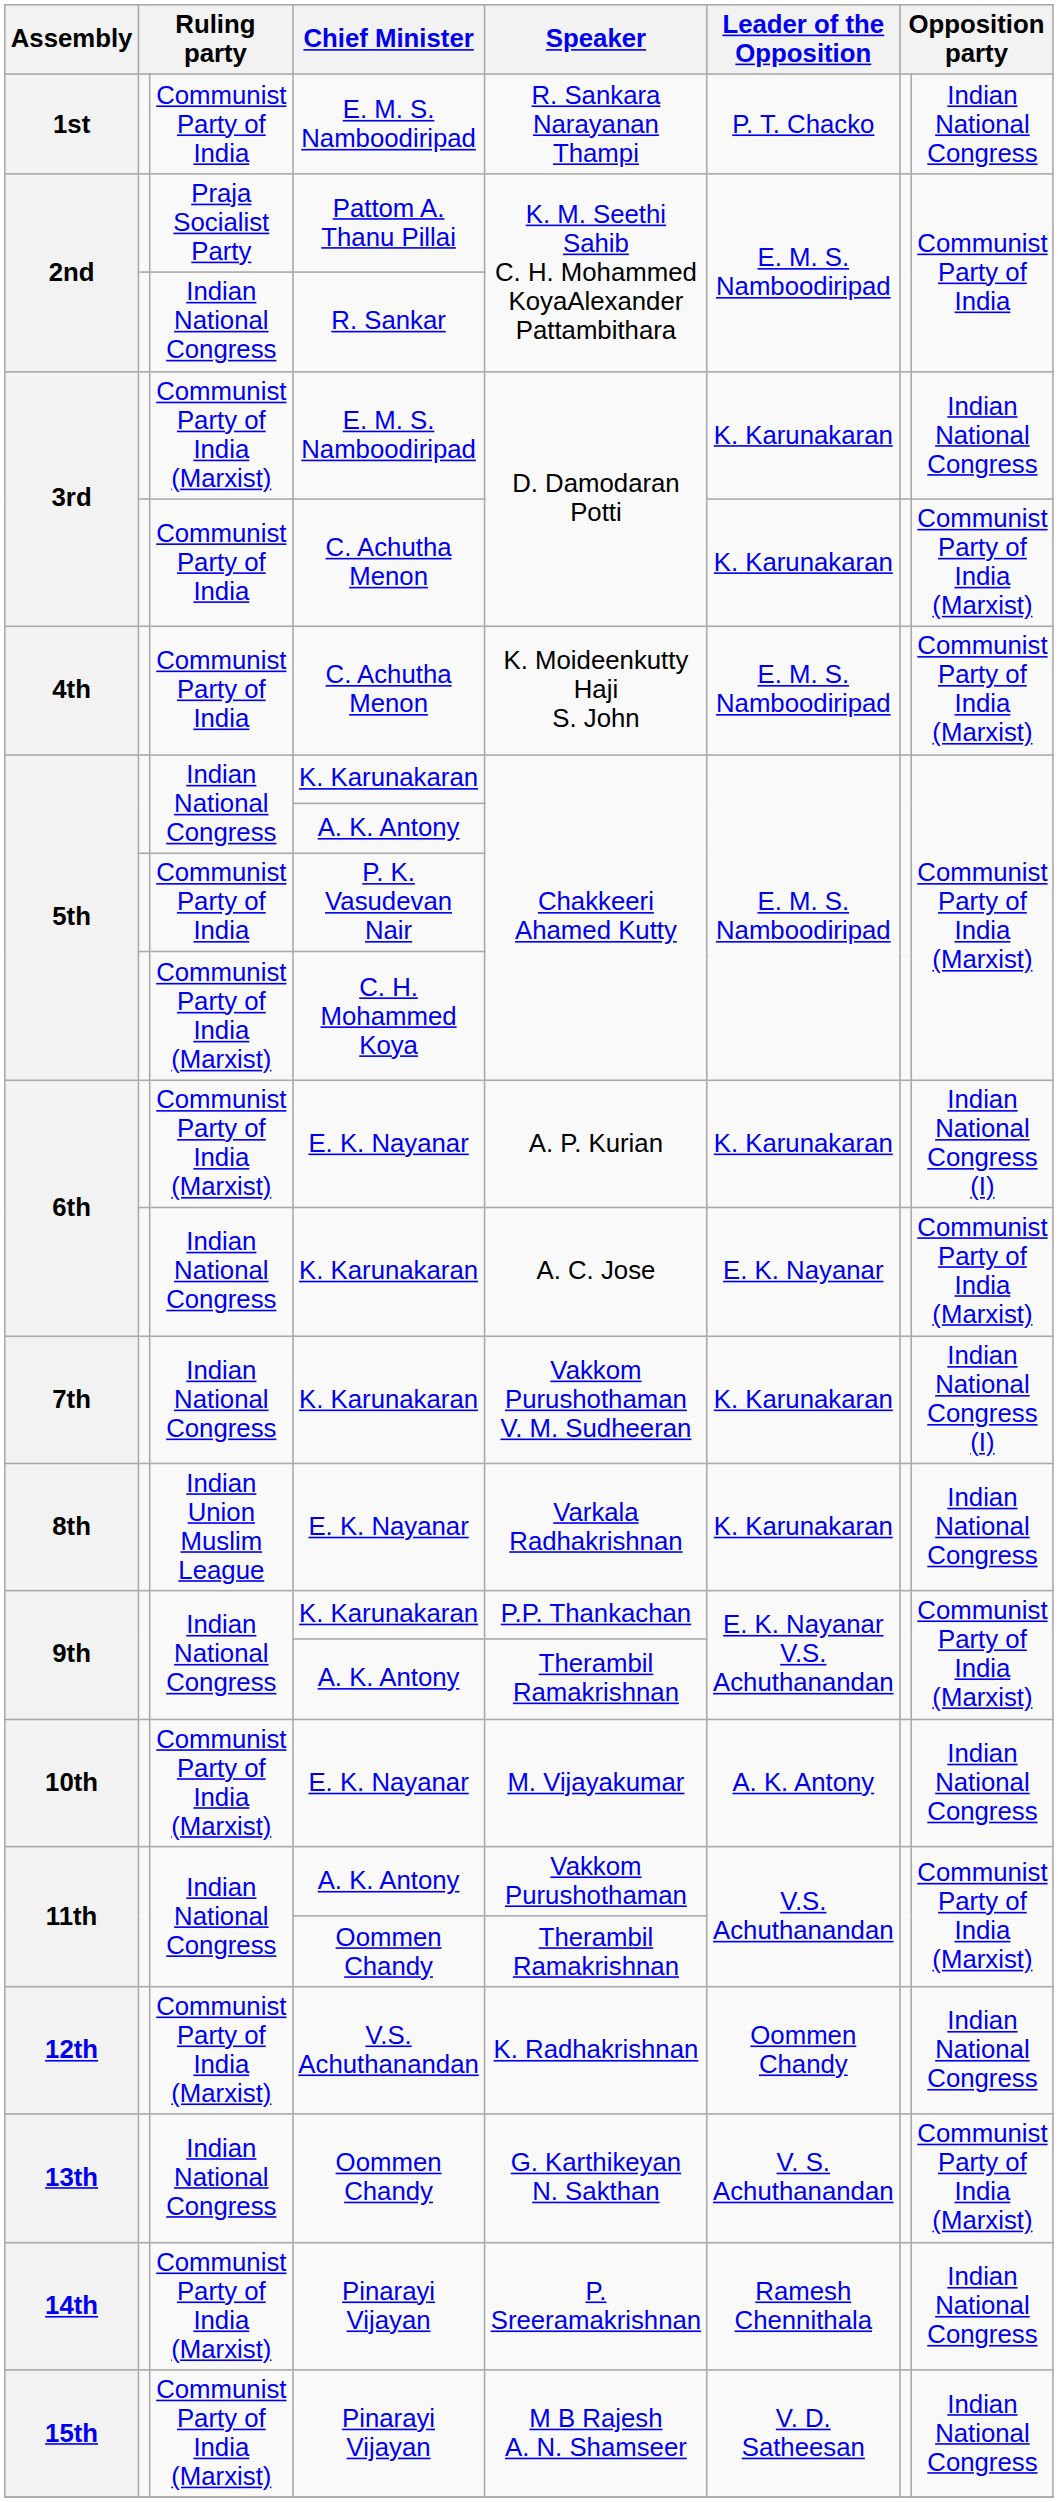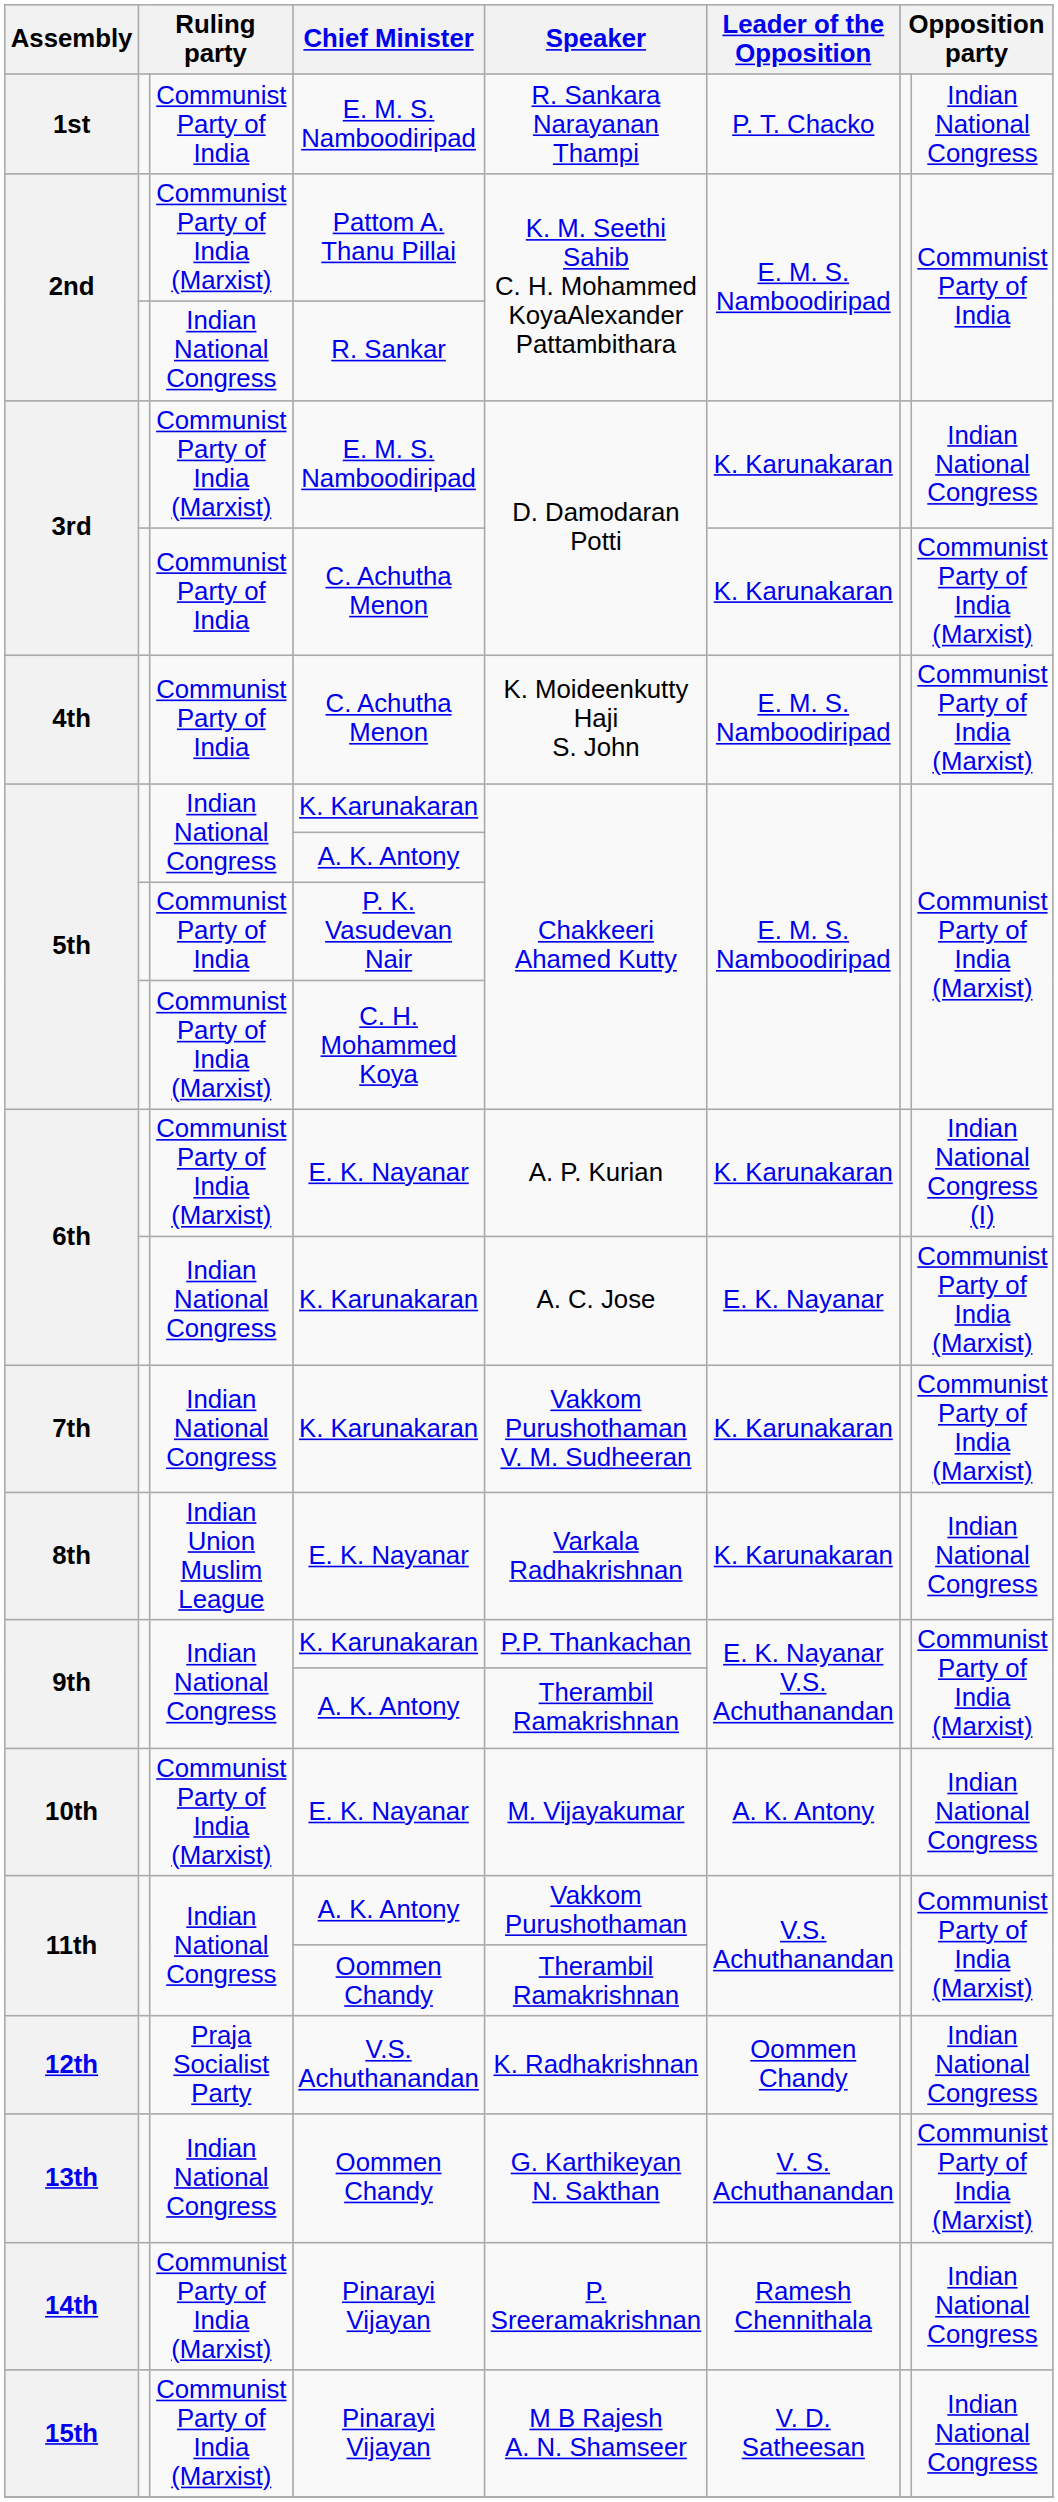2nd / Pattom A. Thanu Pillai | column 3: Praja Socialist Party -> Communist Party of India (Marxist)
7th | column 8: Indian National Congress (I) -> Communist Party of India (Marxist)
12th | column 3: Communist Party of India (Marxist) -> Praja Socialist Party
